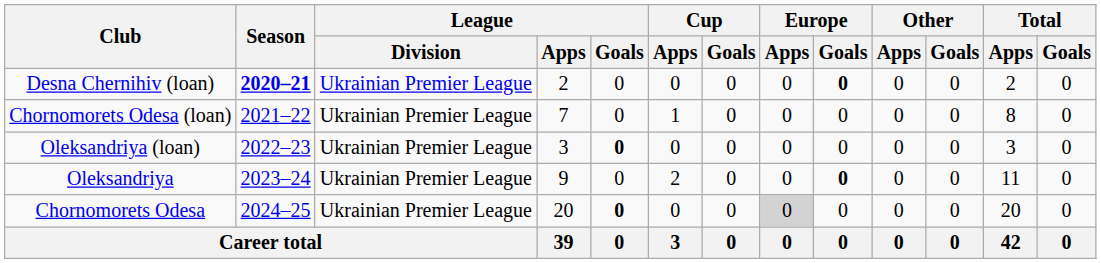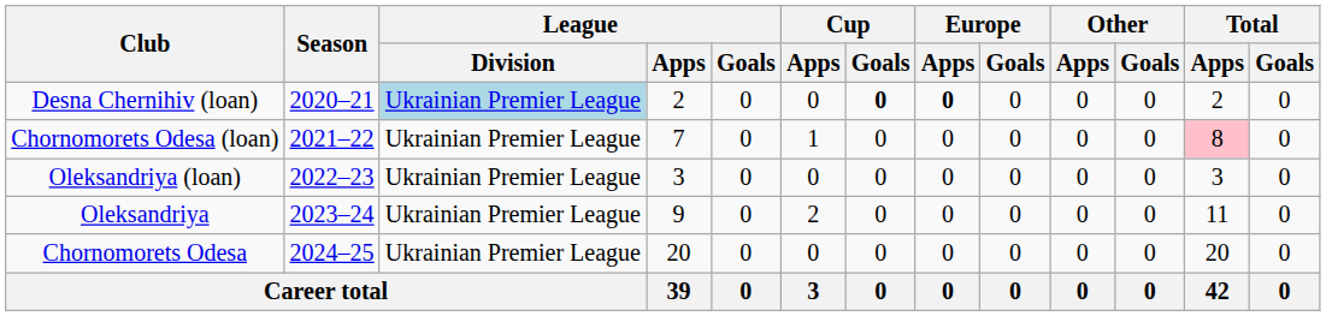Desna Chernihiv (loan) | Season: bold -> normal
Desna Chernihiv (loan) | League / Division: no background -> lightblue background
Desna Chernihiv (loan) | Cup / Goals: normal -> bold
Desna Chernihiv (loan) | Europe / Apps: normal -> bold
Desna Chernihiv (loan) | Europe / Goals: bold -> normal
Chornomorets Odesa (loan) | Total / Apps: no background -> pink background
Oleksandriya (loan) | League / Goals: bold -> normal
Oleksandriya | Europe / Goals: bold -> normal
Chornomorets Odesa | League / Goals: bold -> normal
Chornomorets Odesa | Europe / Apps: lightgrey background -> no background
